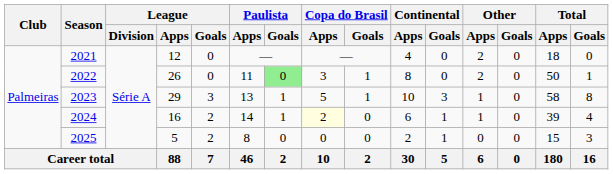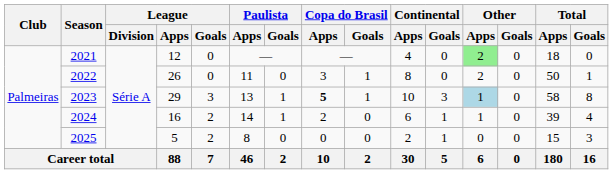2021 | Other / Apps: no background -> lightgreen background
2022 | Paulista / Goals: lightgreen background -> no background
2023 | Copa do Brasil / Apps: normal -> bold
2023 | Other / Apps: no background -> lightblue background
2024 | Copa do Brasil / Apps: lightyellow background -> no background
